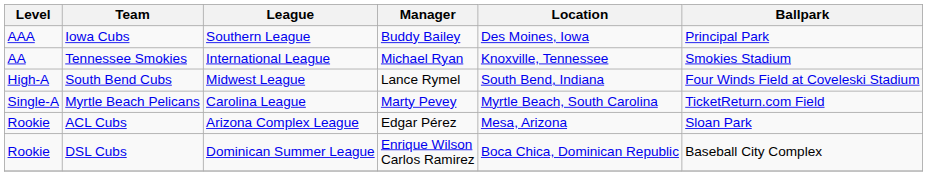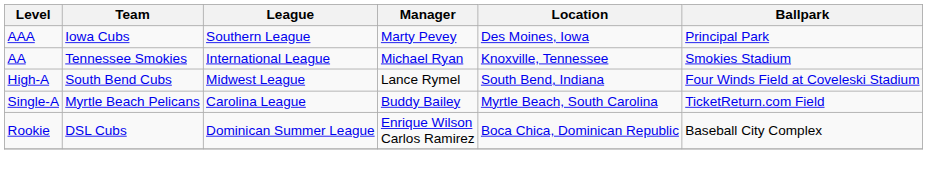Iowa Cubs | Manager: Buddy Bailey -> Marty Pevey
Myrtle Beach Pelicans | Manager: Marty Pevey -> Buddy Bailey
- row: Rookie | ACL Cubs | Arizona Complex League | Edgar Pérez | Mesa, Arizona | Sloan Park
